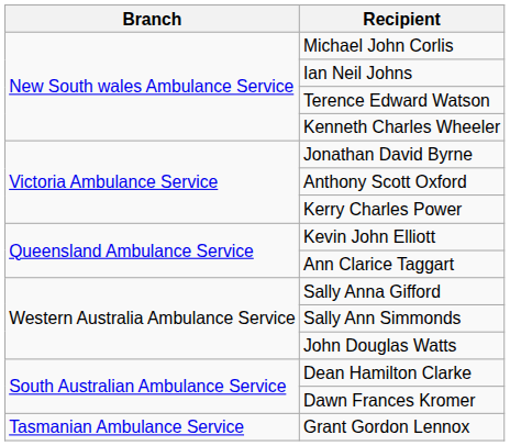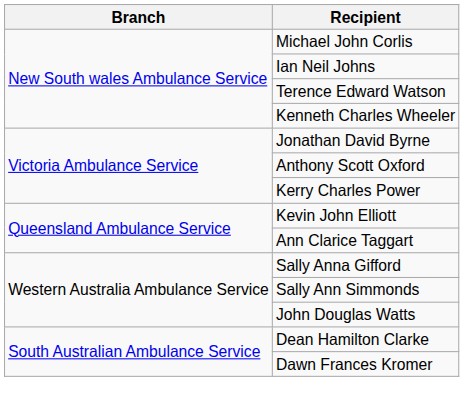- row: Tasmanian Ambulance Service | Grant Gordon Lennox
